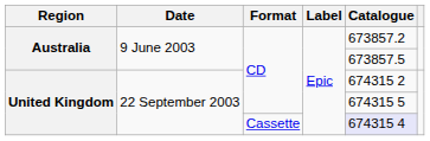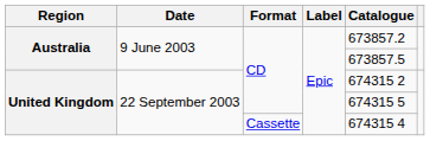United Kingdom / Cassette | Catalogue: lavender background -> no background
